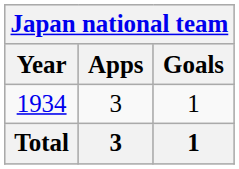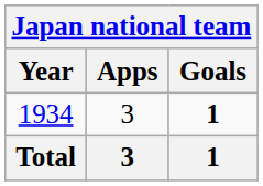1934 | Goals: normal -> bold
